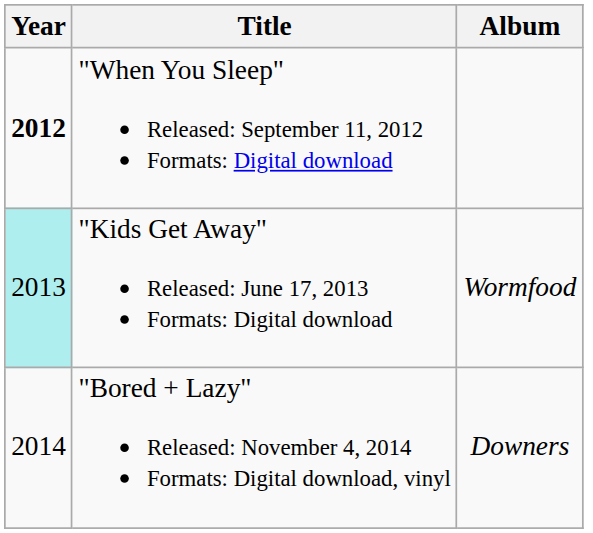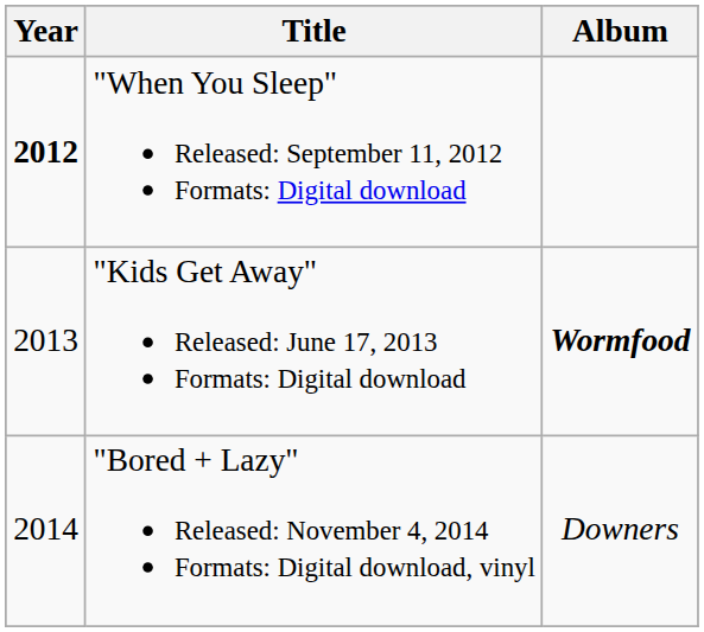row 3 | Year: paleturquoise background -> no background
row 3 | Album: normal -> bold
